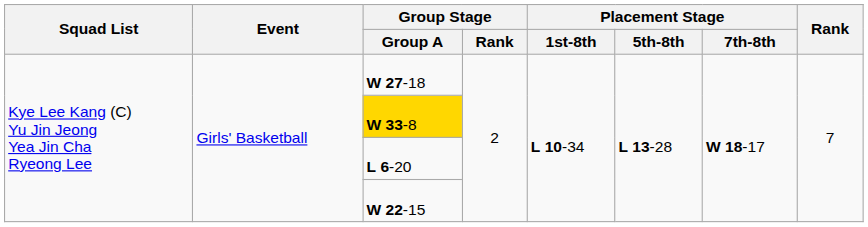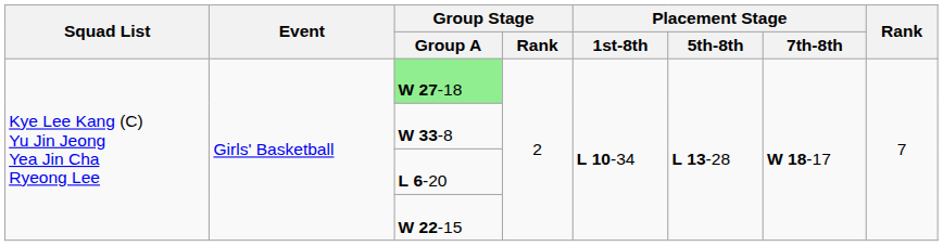W 27-18 | Group Stage / Group A: no background -> lightgreen background
W 33-8 | Group Stage / Group A: gold background -> no background
